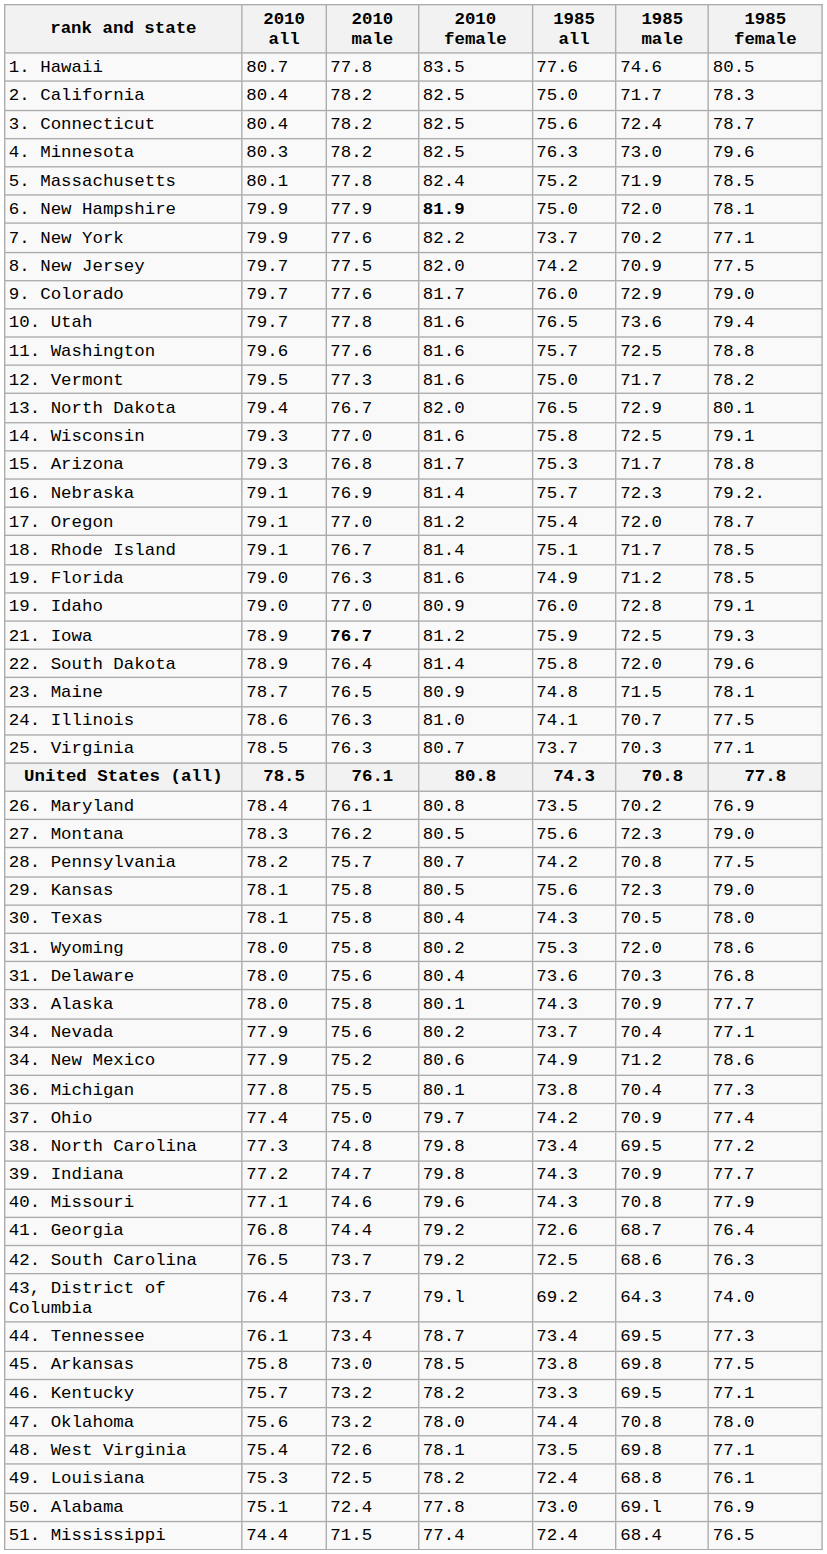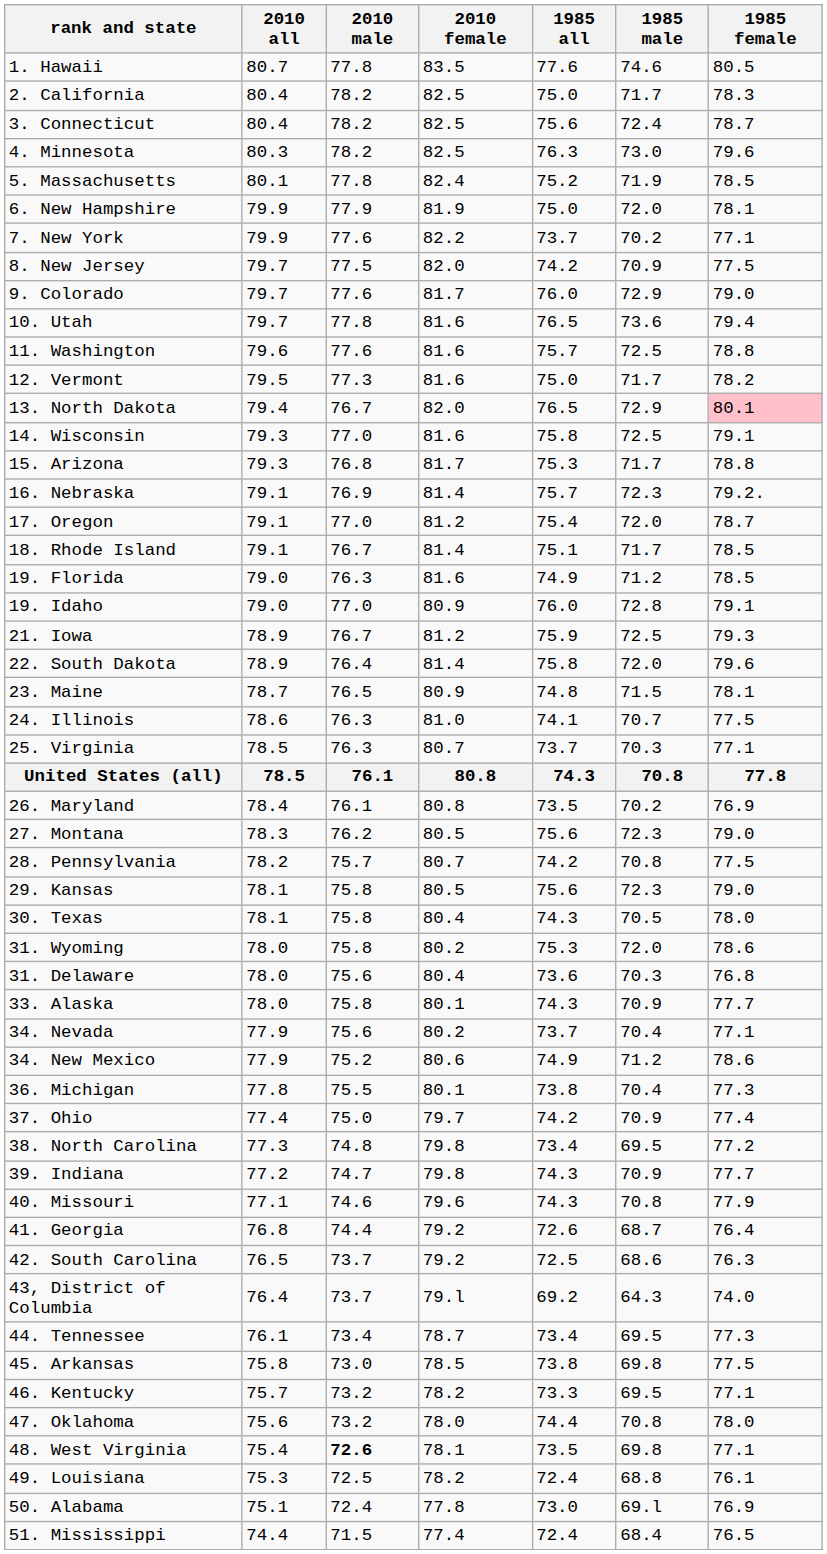6. New Hampshire | 2010 female: bold -> normal
13. North Dakota | 1985 female: no background -> pink background
21. Iowa | 2010 male: bold -> normal
48. West Virginia | 2010 male: normal -> bold
